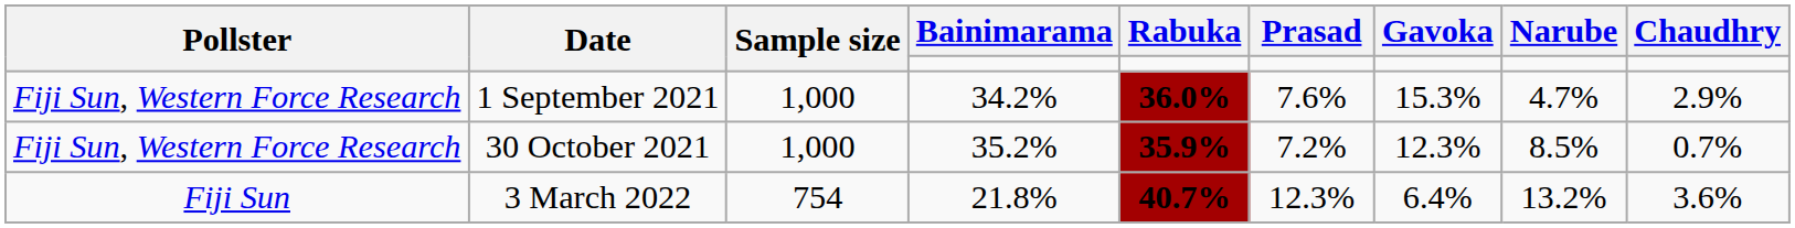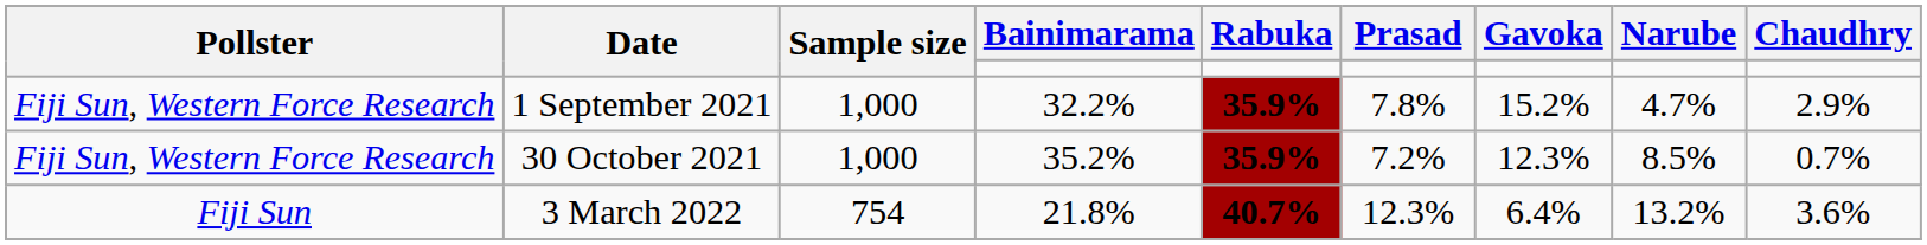1 September 2021 | Bainimarama: 34.2% -> 32.2%
1 September 2021 | Rabuka: 36.0% -> 35.9%
1 September 2021 | Prasad: 7.6% -> 7.8%
1 September 2021 | Gavoka: 15.3% -> 15.2%
